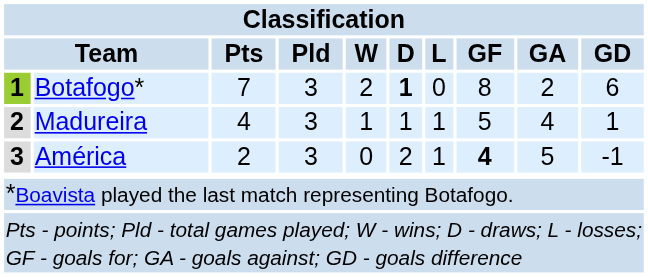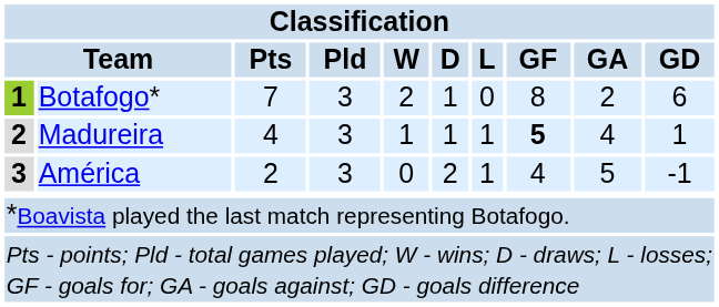Botafogo* | D: bold -> normal
Madureira | GF: normal -> bold
América | GF: bold -> normal
